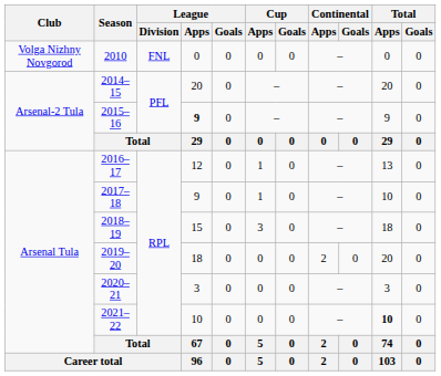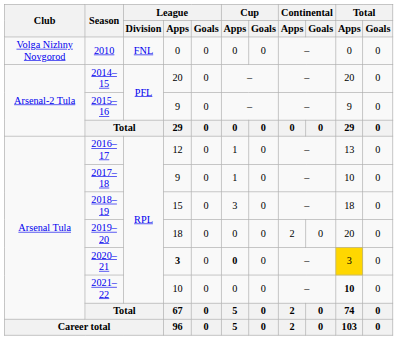2015–16 | League / Apps: bold -> normal
2020–21 | League / Apps: normal -> bold
2020–21 | Cup / Apps: normal -> bold
2020–21 | Total / Apps: no background -> gold background
